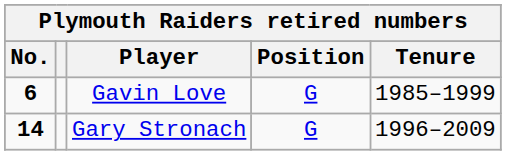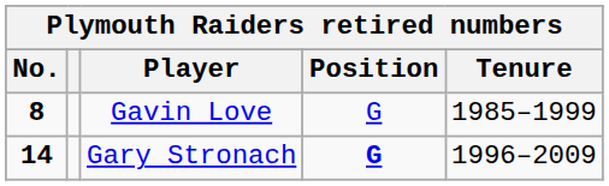Gavin Love | No.: 6 -> 8
Gary Stronach | Position: normal -> bold
